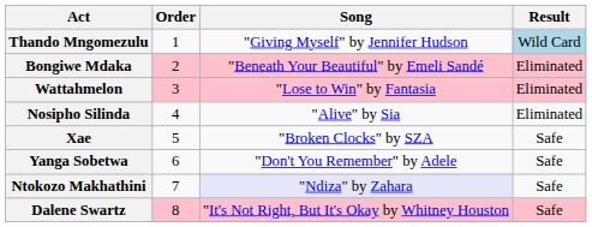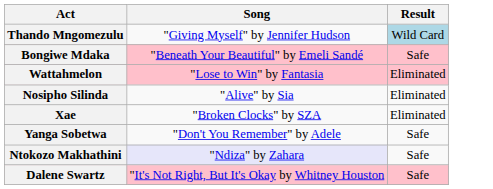- column: Order | 1 | 2 | 3 | 4 | 5 | 6 | 7 | 8
Bongiwe Mdaka | Result: Eliminated -> Safe
Xae | Result: Safe -> Eliminated
